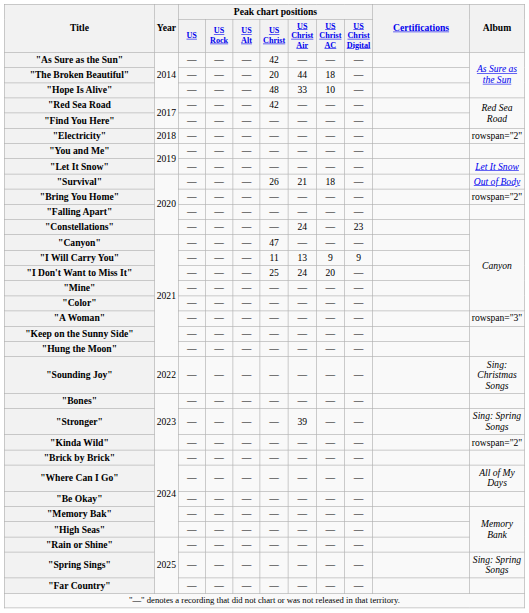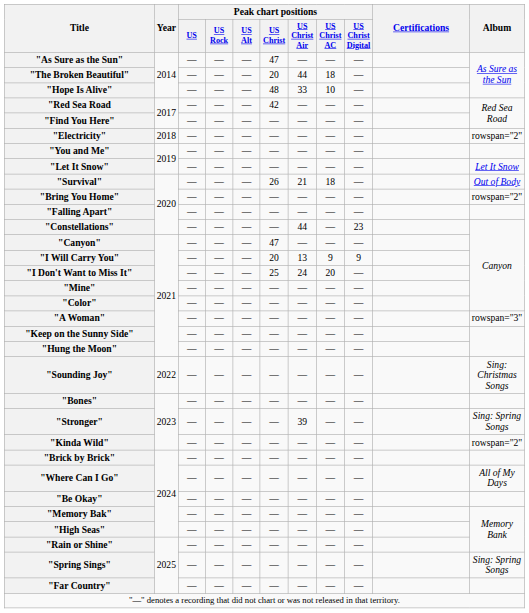"As Sure as the Sun" | Peak chart positions / US Christ: 42 -> 47
"Constellations" | Peak chart positions / US Christ Air: 24 -> 44
"I Will Carry You" | Peak chart positions / US Christ: 11 -> 20
